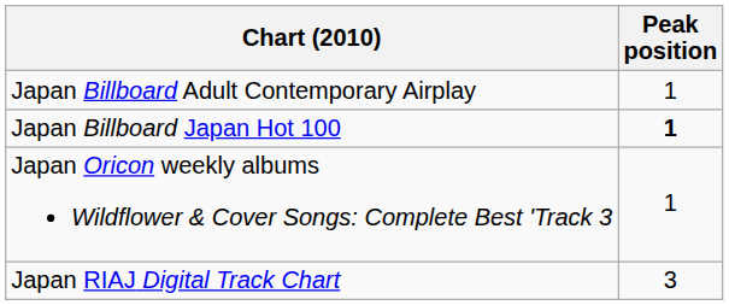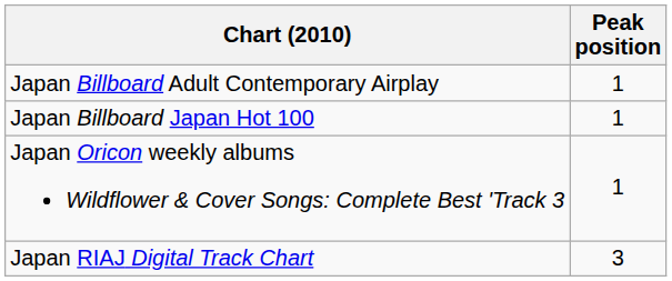Japan Billboard Japan Hot 100 | Peak position: bold -> normal
